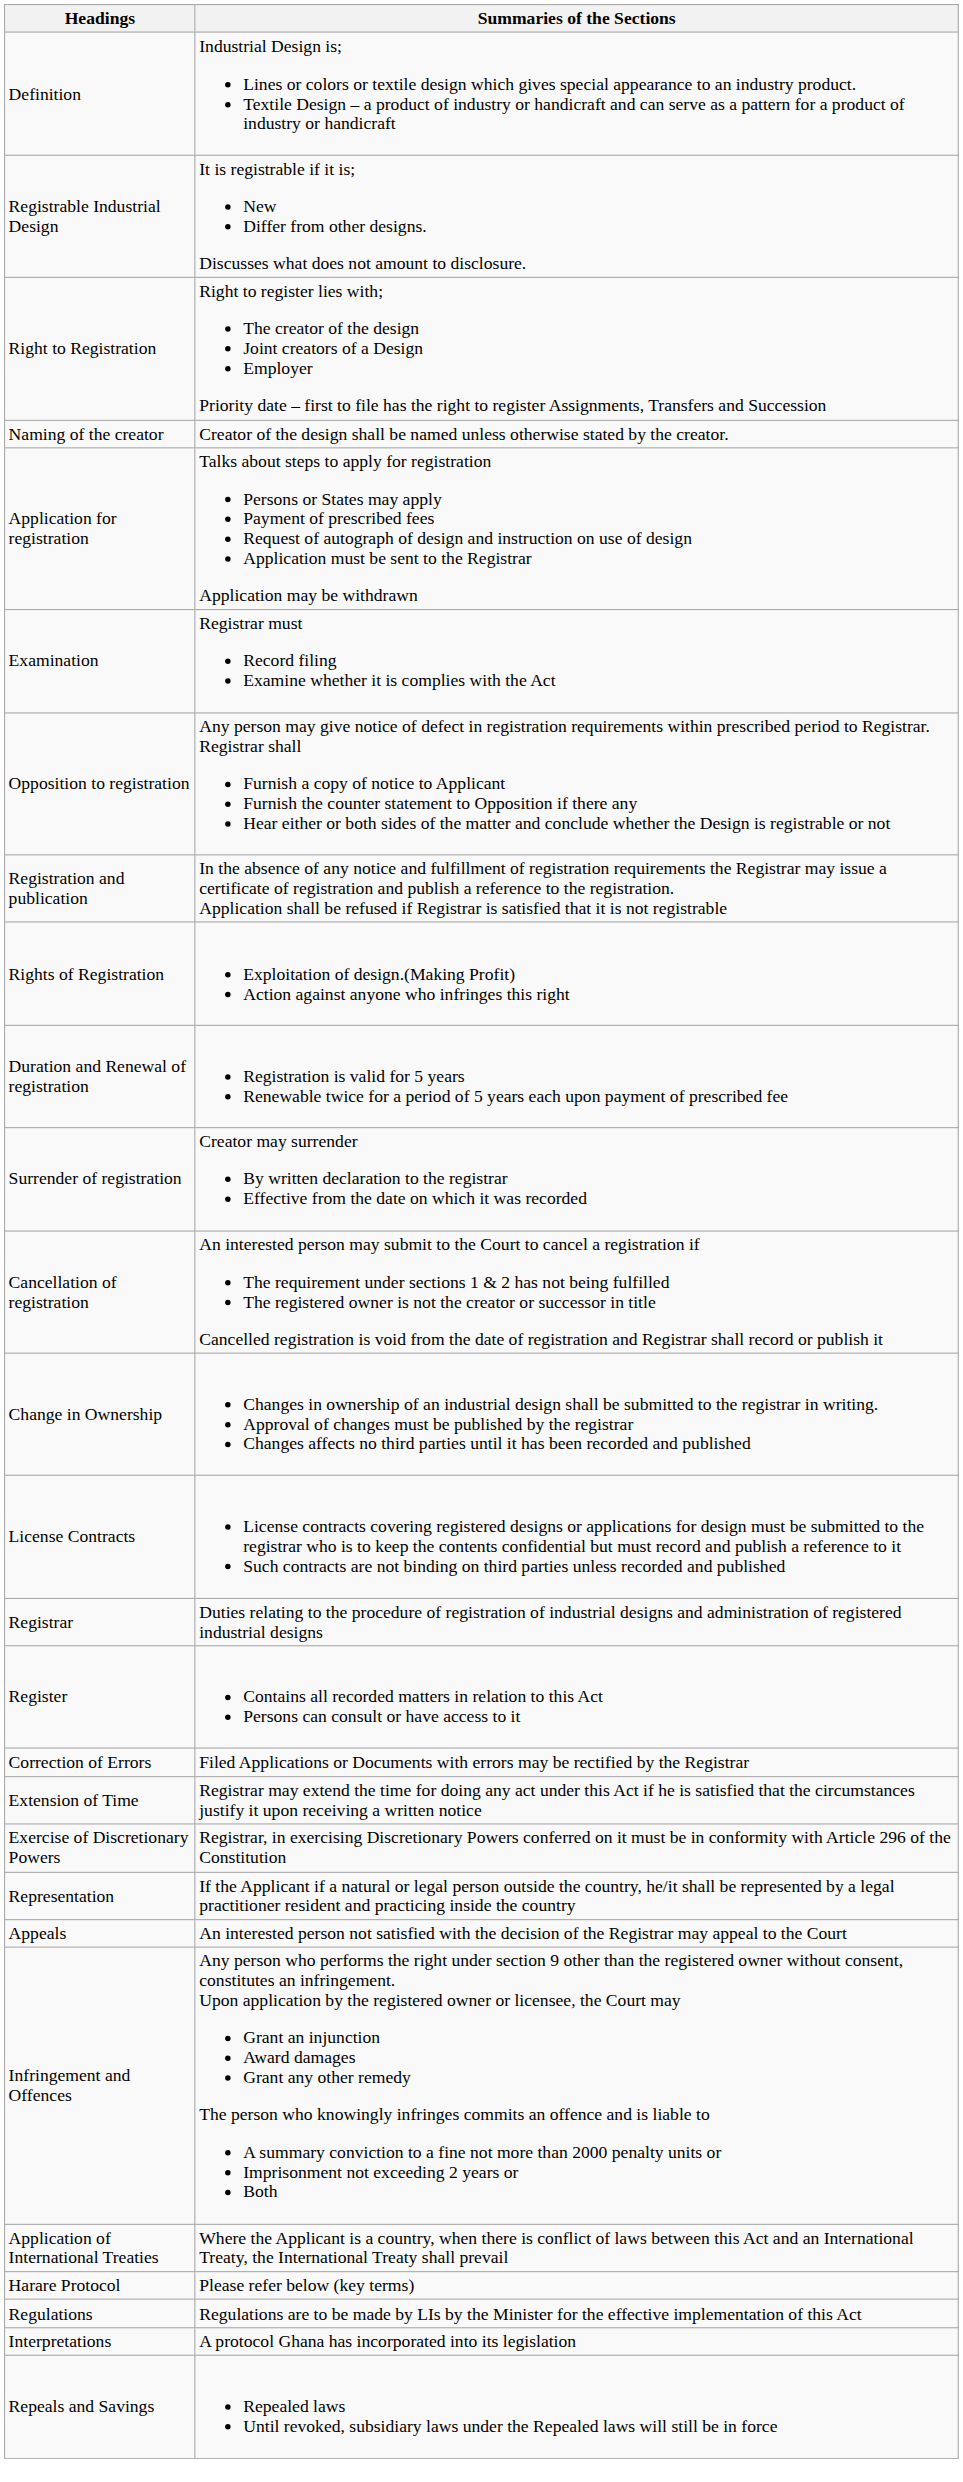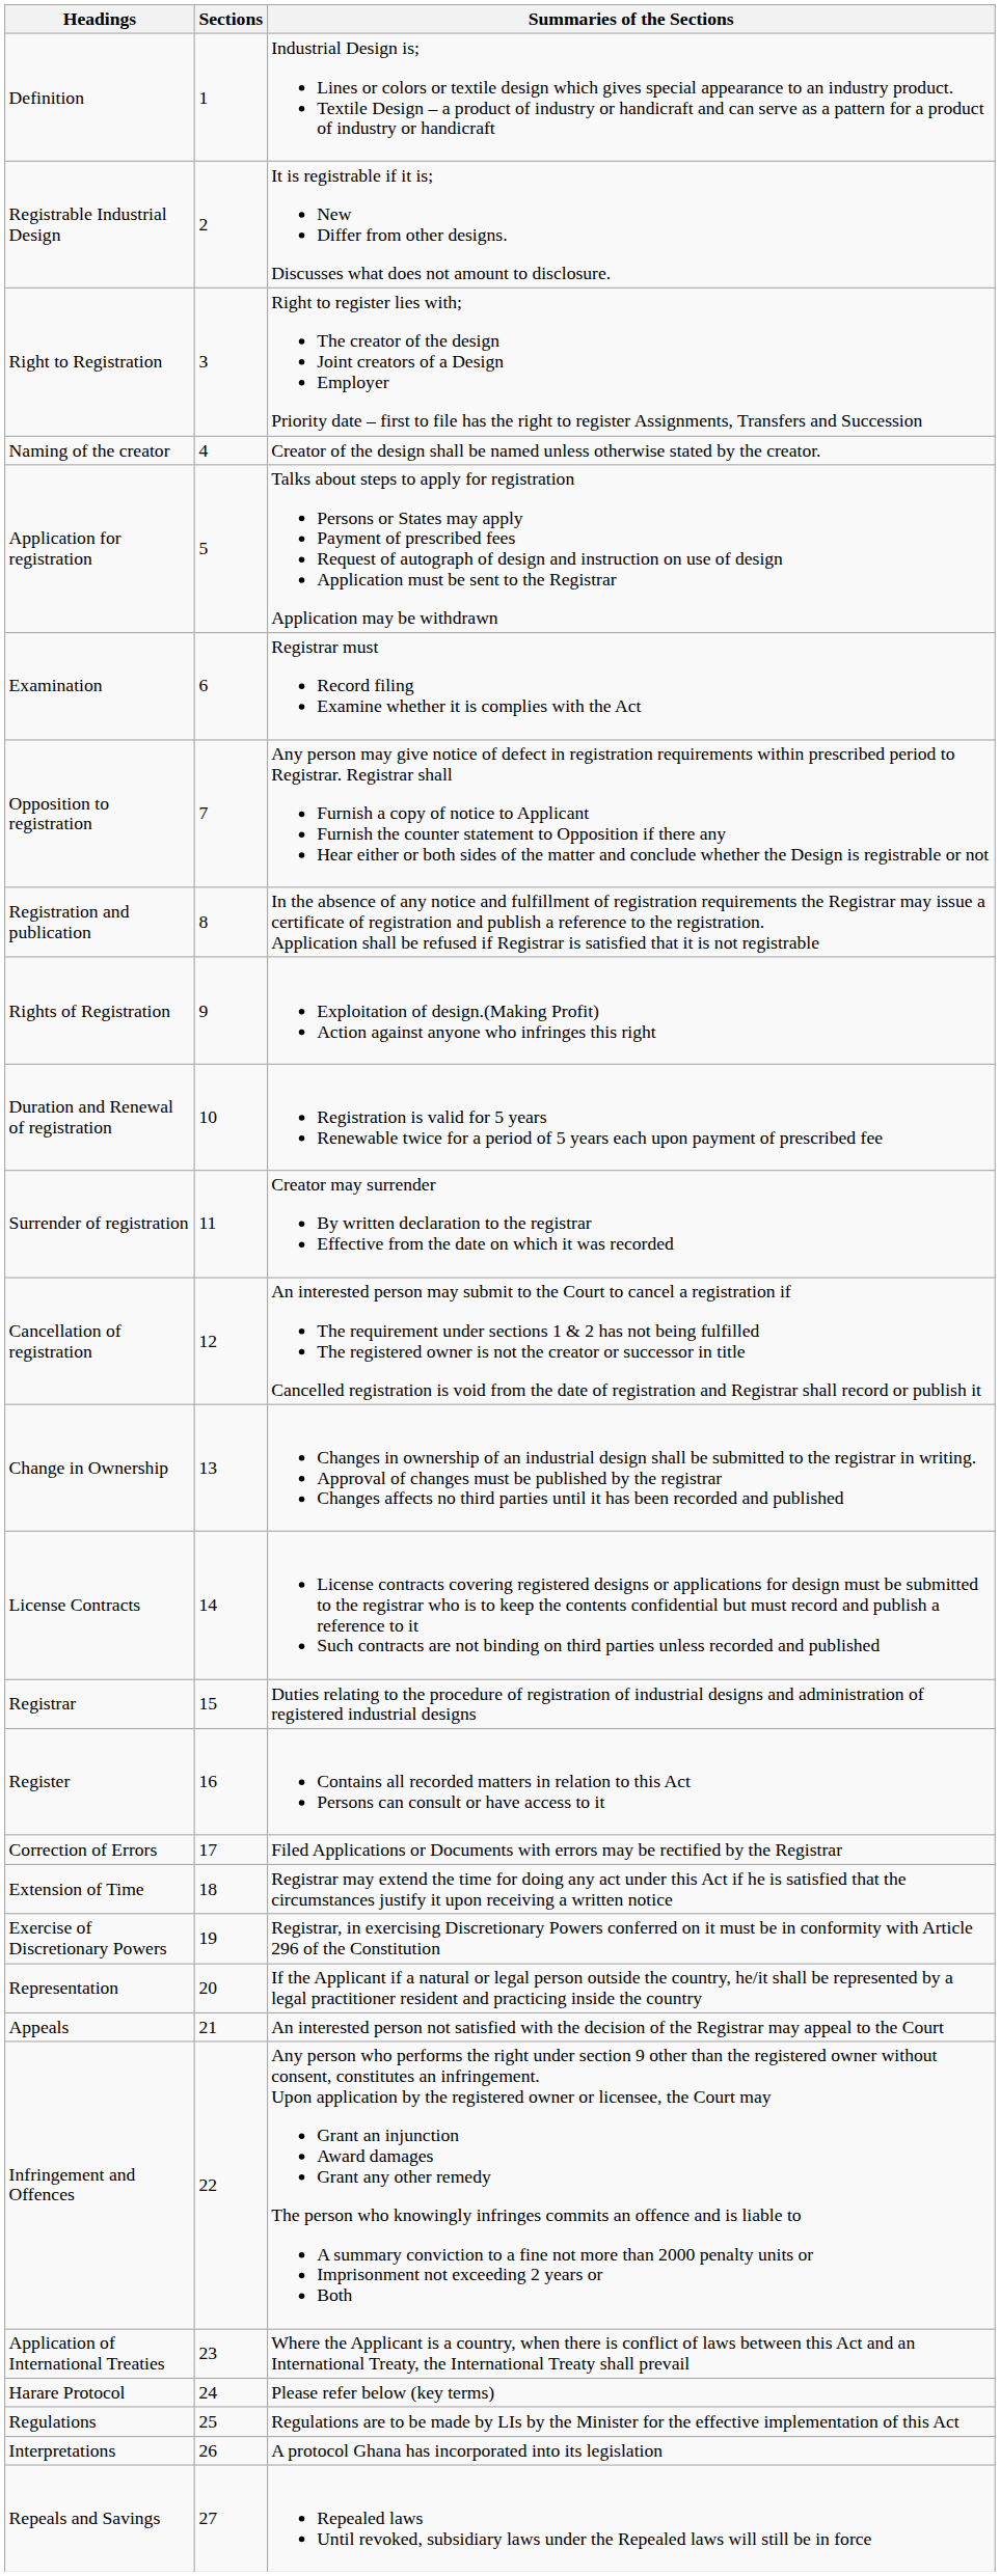+ column: Sections | 1 | 2 | 3 | 4 | 5 | 6 | 7 | 8 | 9 | 10 | 11 | 12 | 13 | 14 | 15 | 16 | 17 | 18 | 19 | 20 | 21 | 22 | 23 | 24 | 25 | 26 | 27
